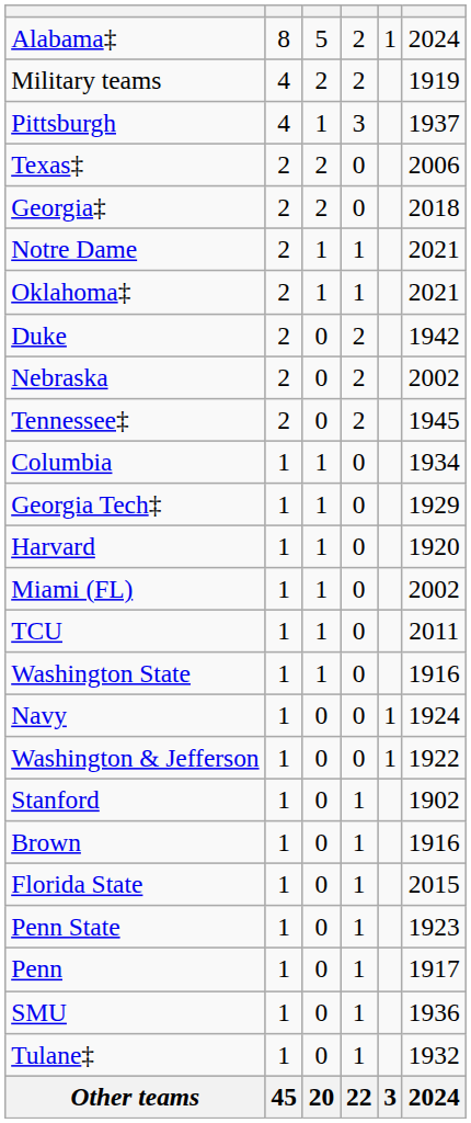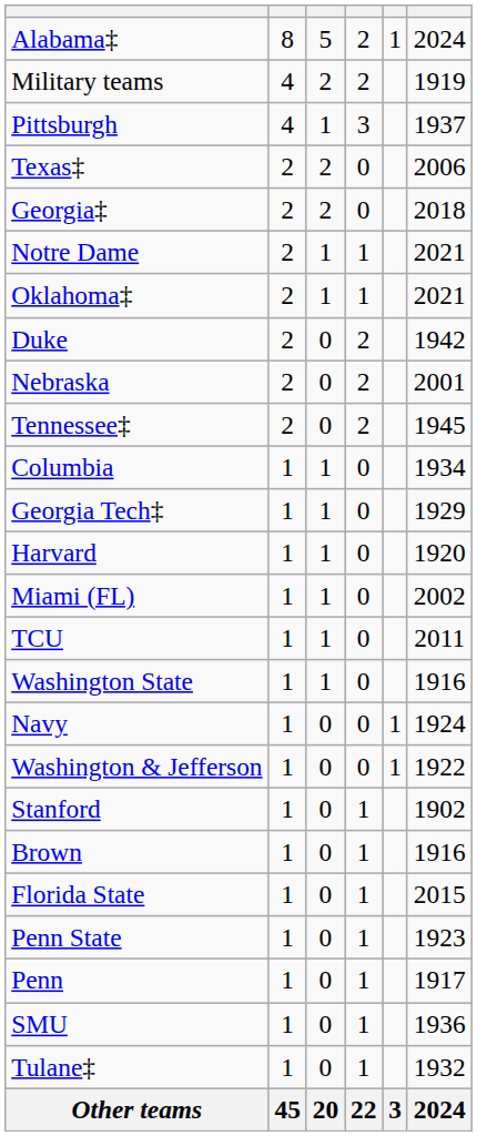Nebraska | column 6: 2002 -> 2001
